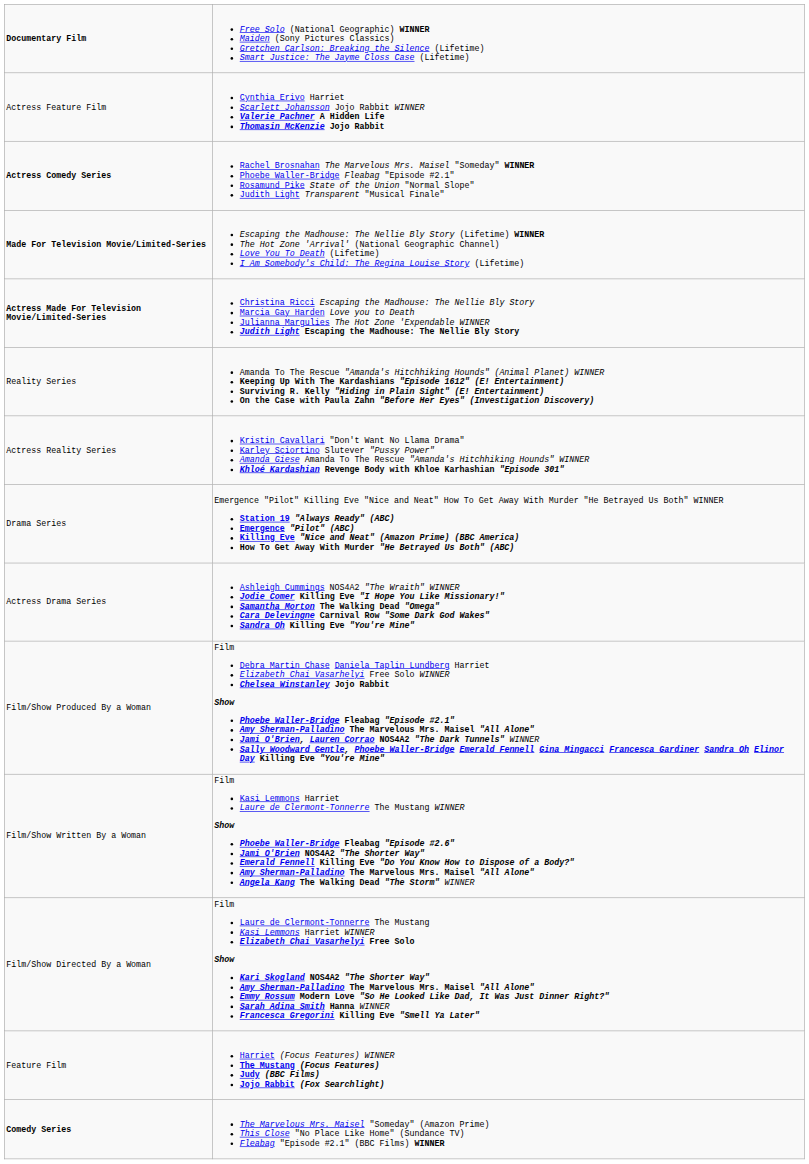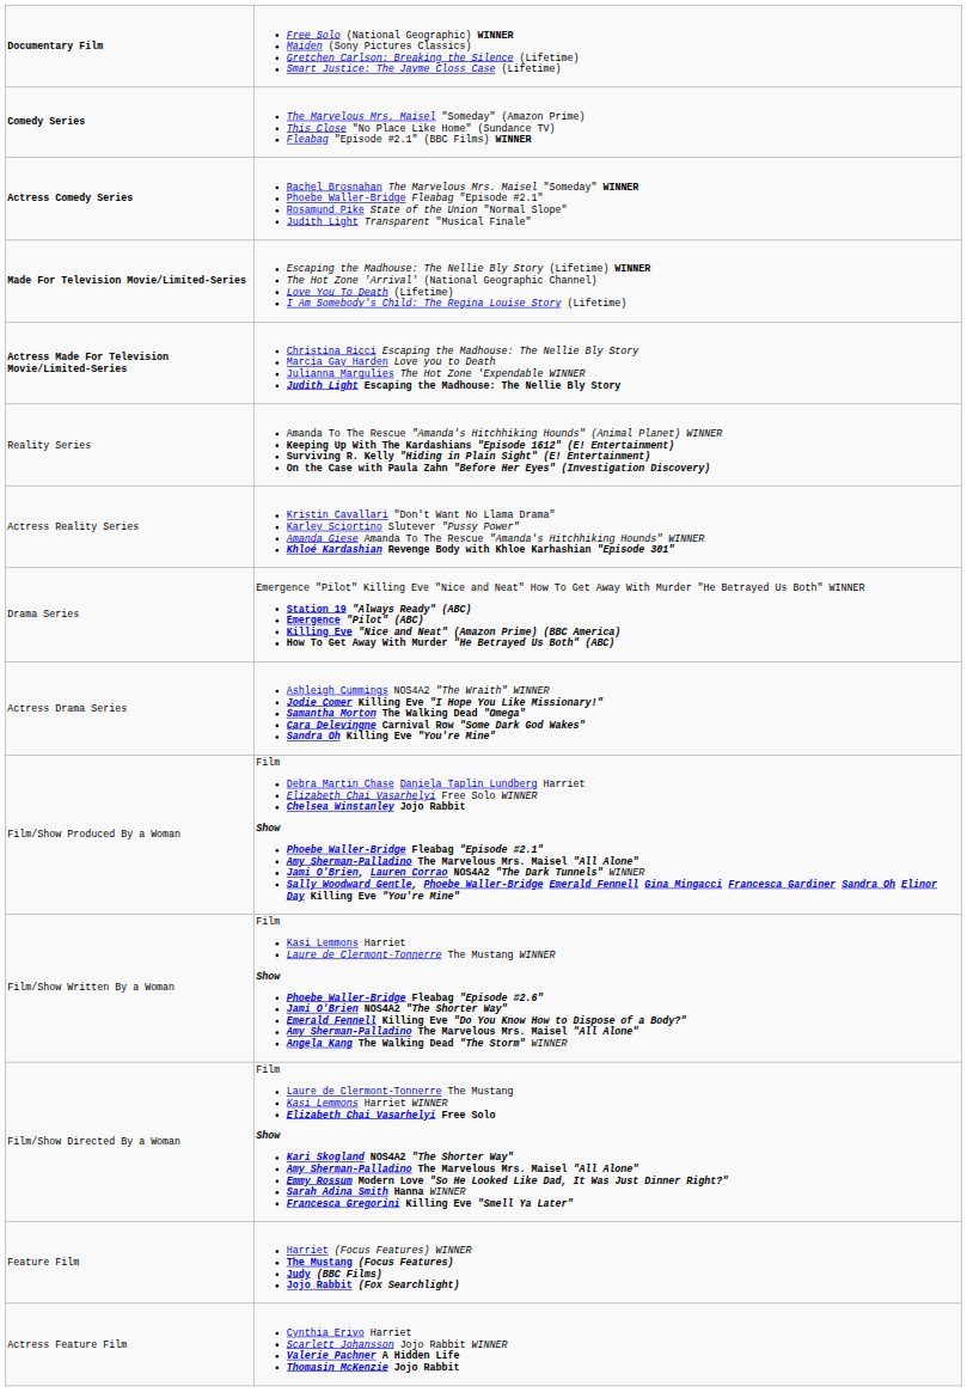rows swapped: Comedy Series <-> Actress Feature Film
